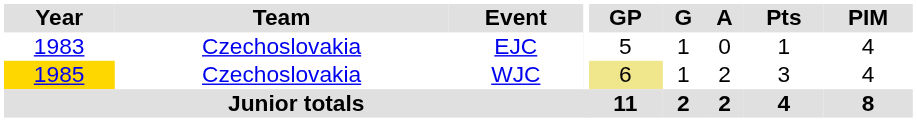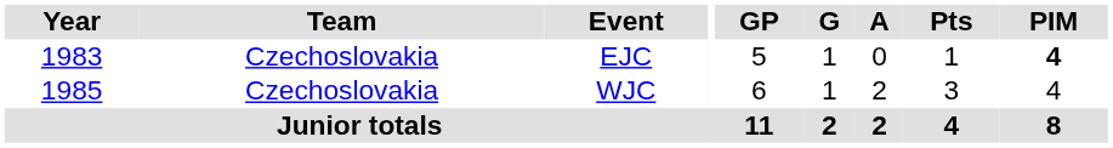EJC | PIM: normal -> bold
WJC | Year: gold background -> no background
WJC | GP: khaki background -> no background
